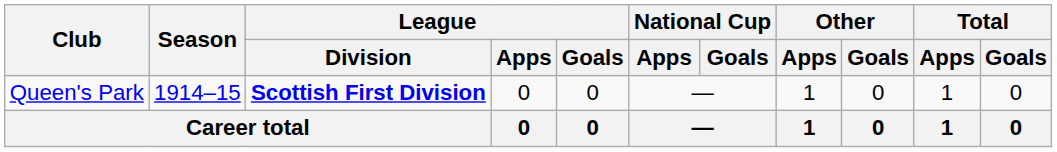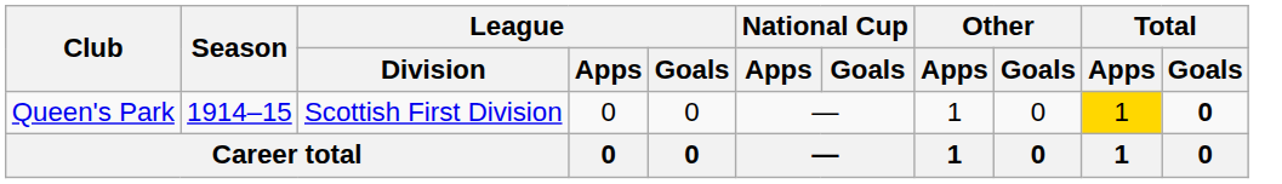Queen's Park | League / Division: bold -> normal
Queen's Park | Total / Apps: no background -> gold background
Queen's Park | Total / Goals: normal -> bold
